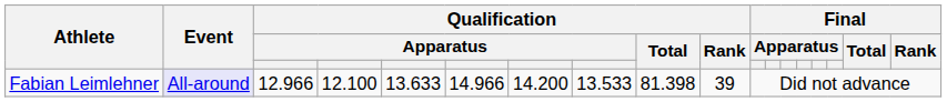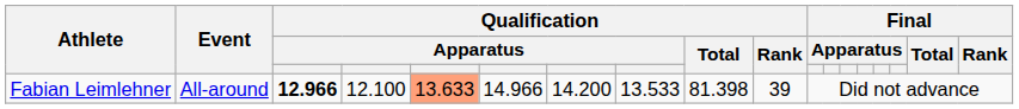row 4 | Event: lavender background -> no background
row 4 | column 3: normal -> bold
row 4 | column 5: no background -> lightsalmon background
